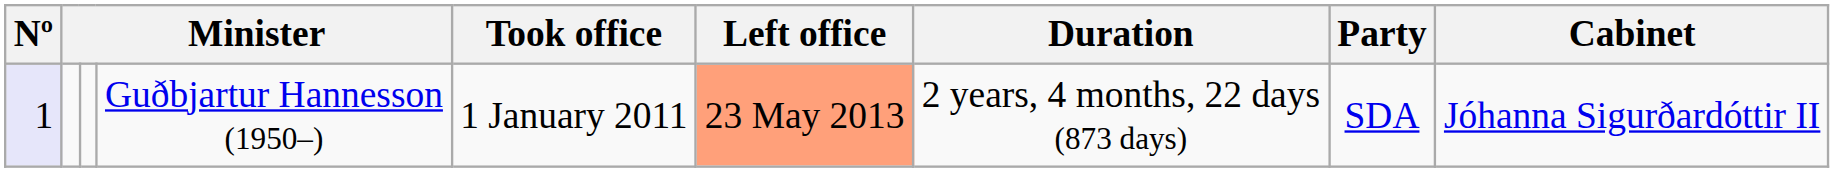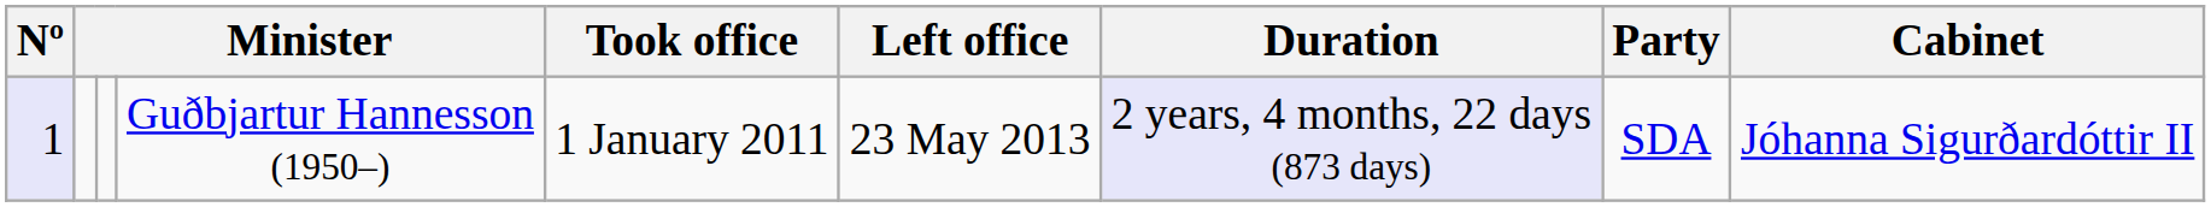Guðbjartur Hannesson (1950–) | Left office: lightsalmon background -> no background
Guðbjartur Hannesson (1950–) | Duration: no background -> lavender background
